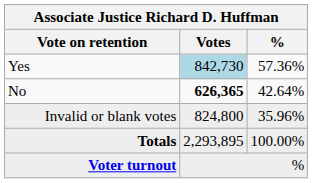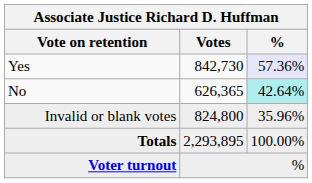Yes | Votes: lightblue background -> no background
Yes | %: no background -> lavender background
No | Votes: bold -> normal
No | %: no background -> paleturquoise background
